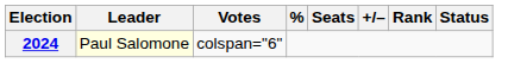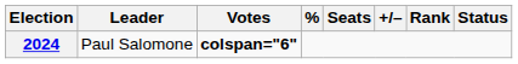2024 | Leader: lightyellow background -> no background
2024 | Votes: normal -> bold
